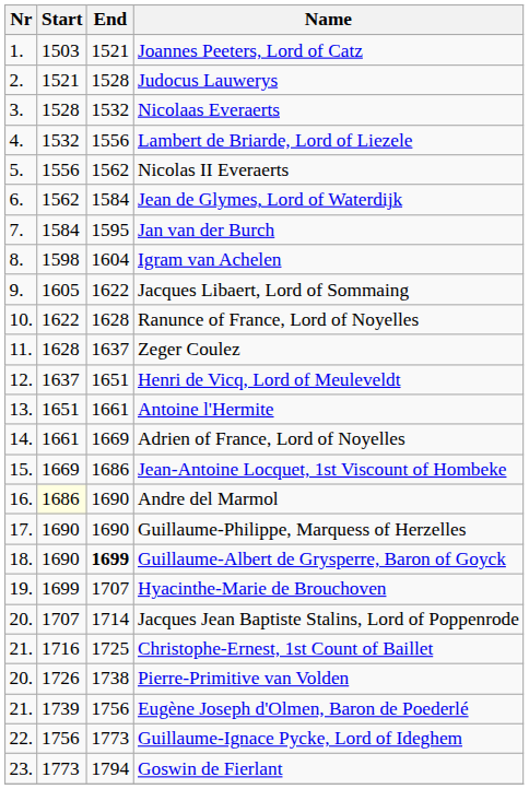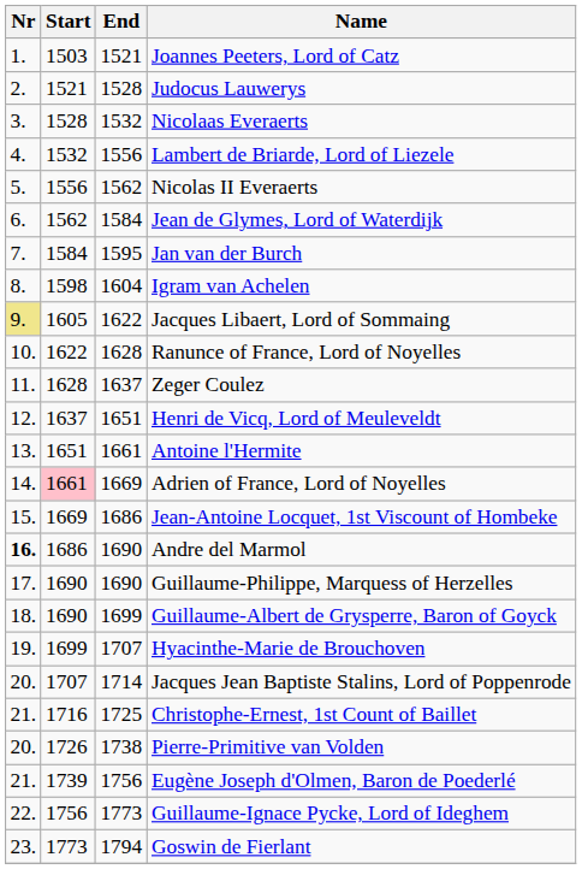Jacques Libaert, Lord of Sommaing | Nr: no background -> khaki background
Adrien of France, Lord of Noyelles | Start: no background -> pink background
Andre del Marmol | Nr: normal -> bold
Andre del Marmol | Start: lightyellow background -> no background
Guillaume-Albert de Grysperre, Baron of Goyck | End: bold -> normal
